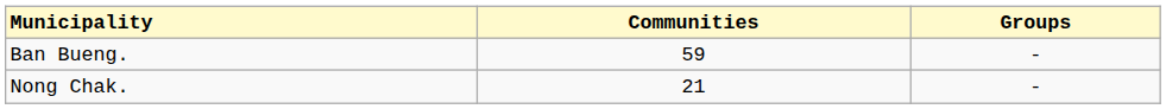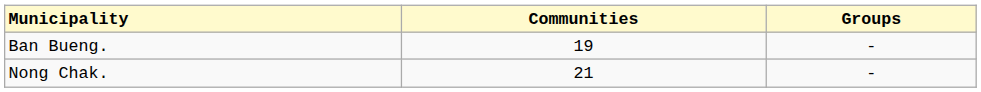Ban Bueng. | Communities: 59 -> 19
